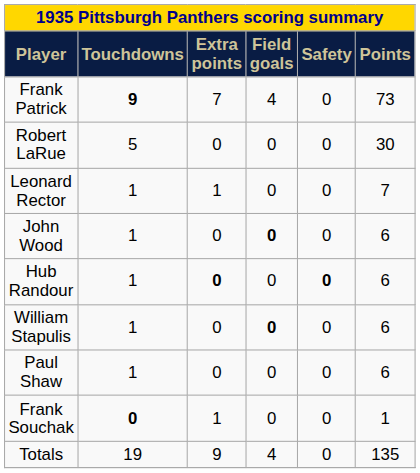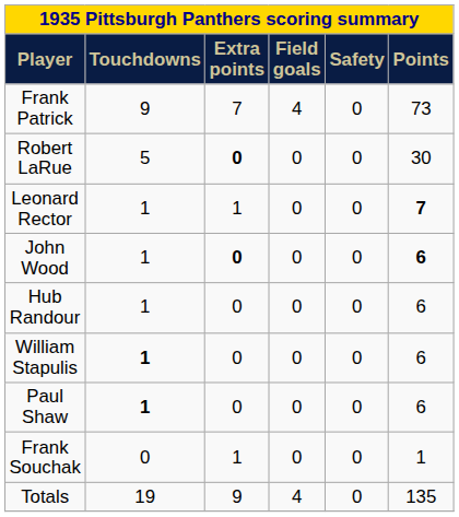Frank Patrick | Touchdowns: bold -> normal
Robert LaRue | Extra points: normal -> bold
Leonard Rector | Points: normal -> bold
John Wood | Extra points: normal -> bold
John Wood | Field goals: bold -> normal
John Wood | Points: normal -> bold
Hub Randour | Extra points: bold -> normal
Hub Randour | Safety: bold -> normal
William Stapulis | Touchdowns: normal -> bold
William Stapulis | Field goals: bold -> normal
Paul Shaw | Touchdowns: normal -> bold
Frank Souchak | Touchdowns: bold -> normal
